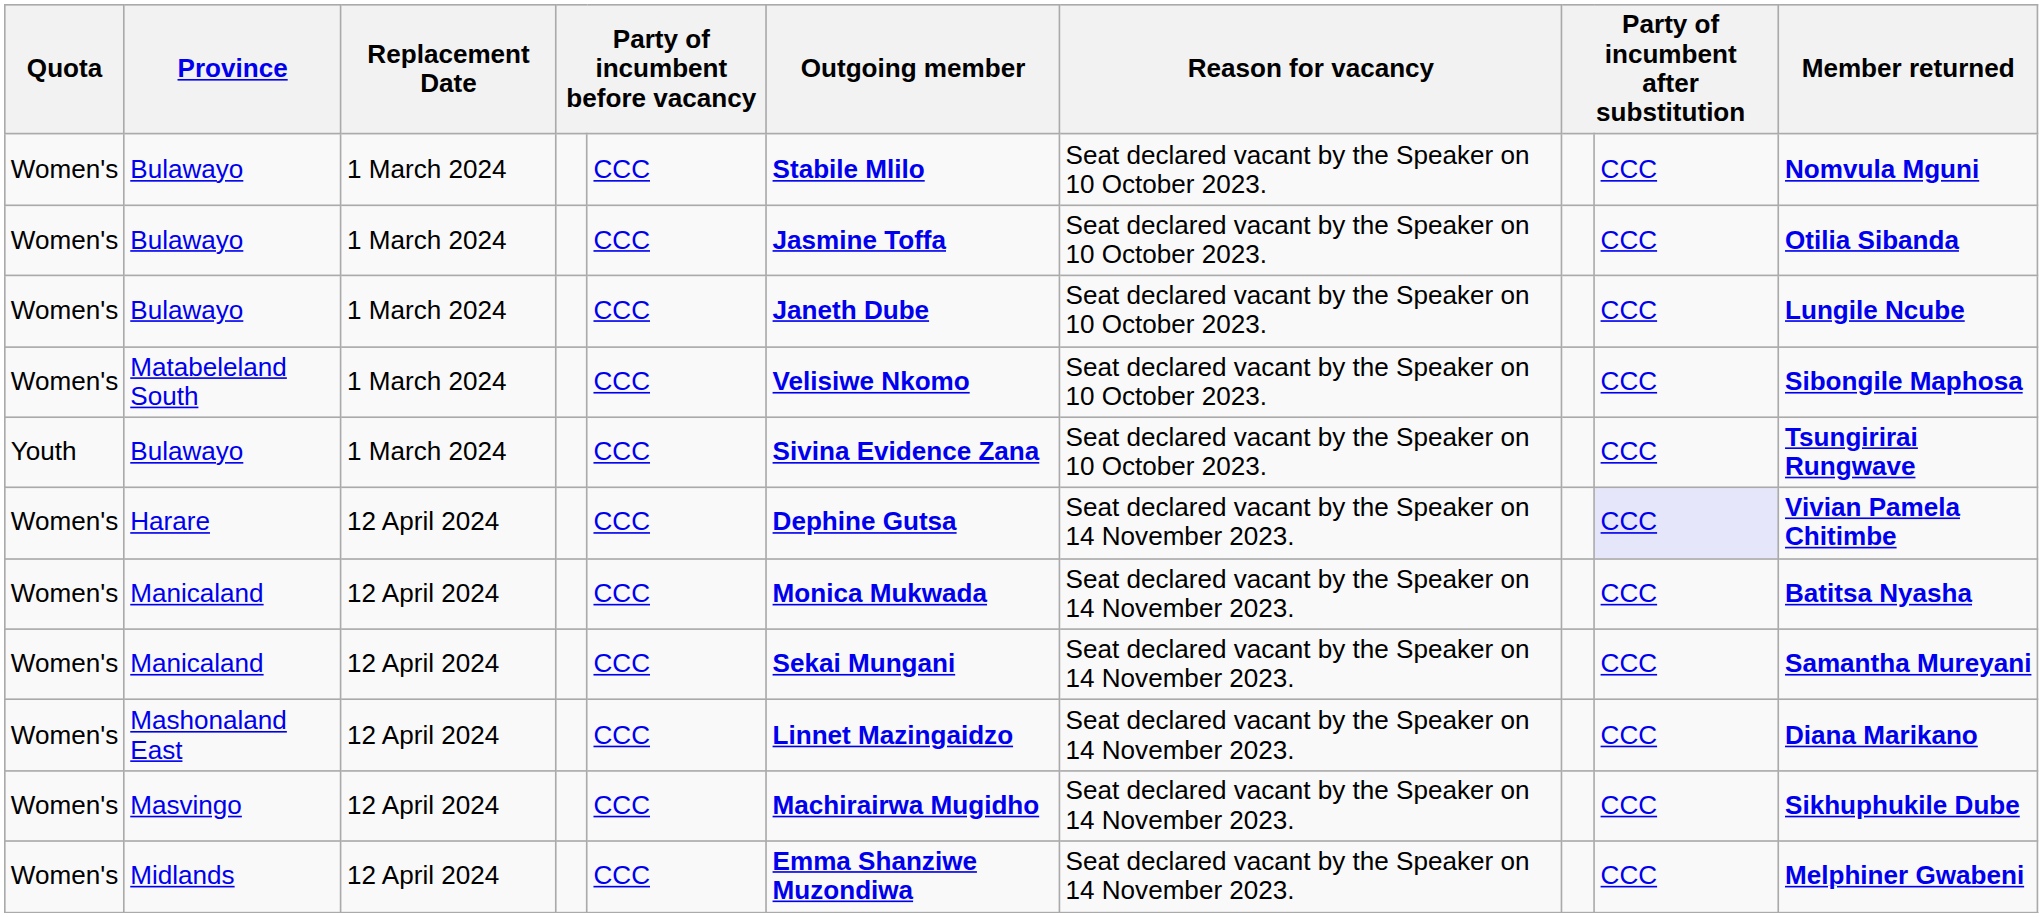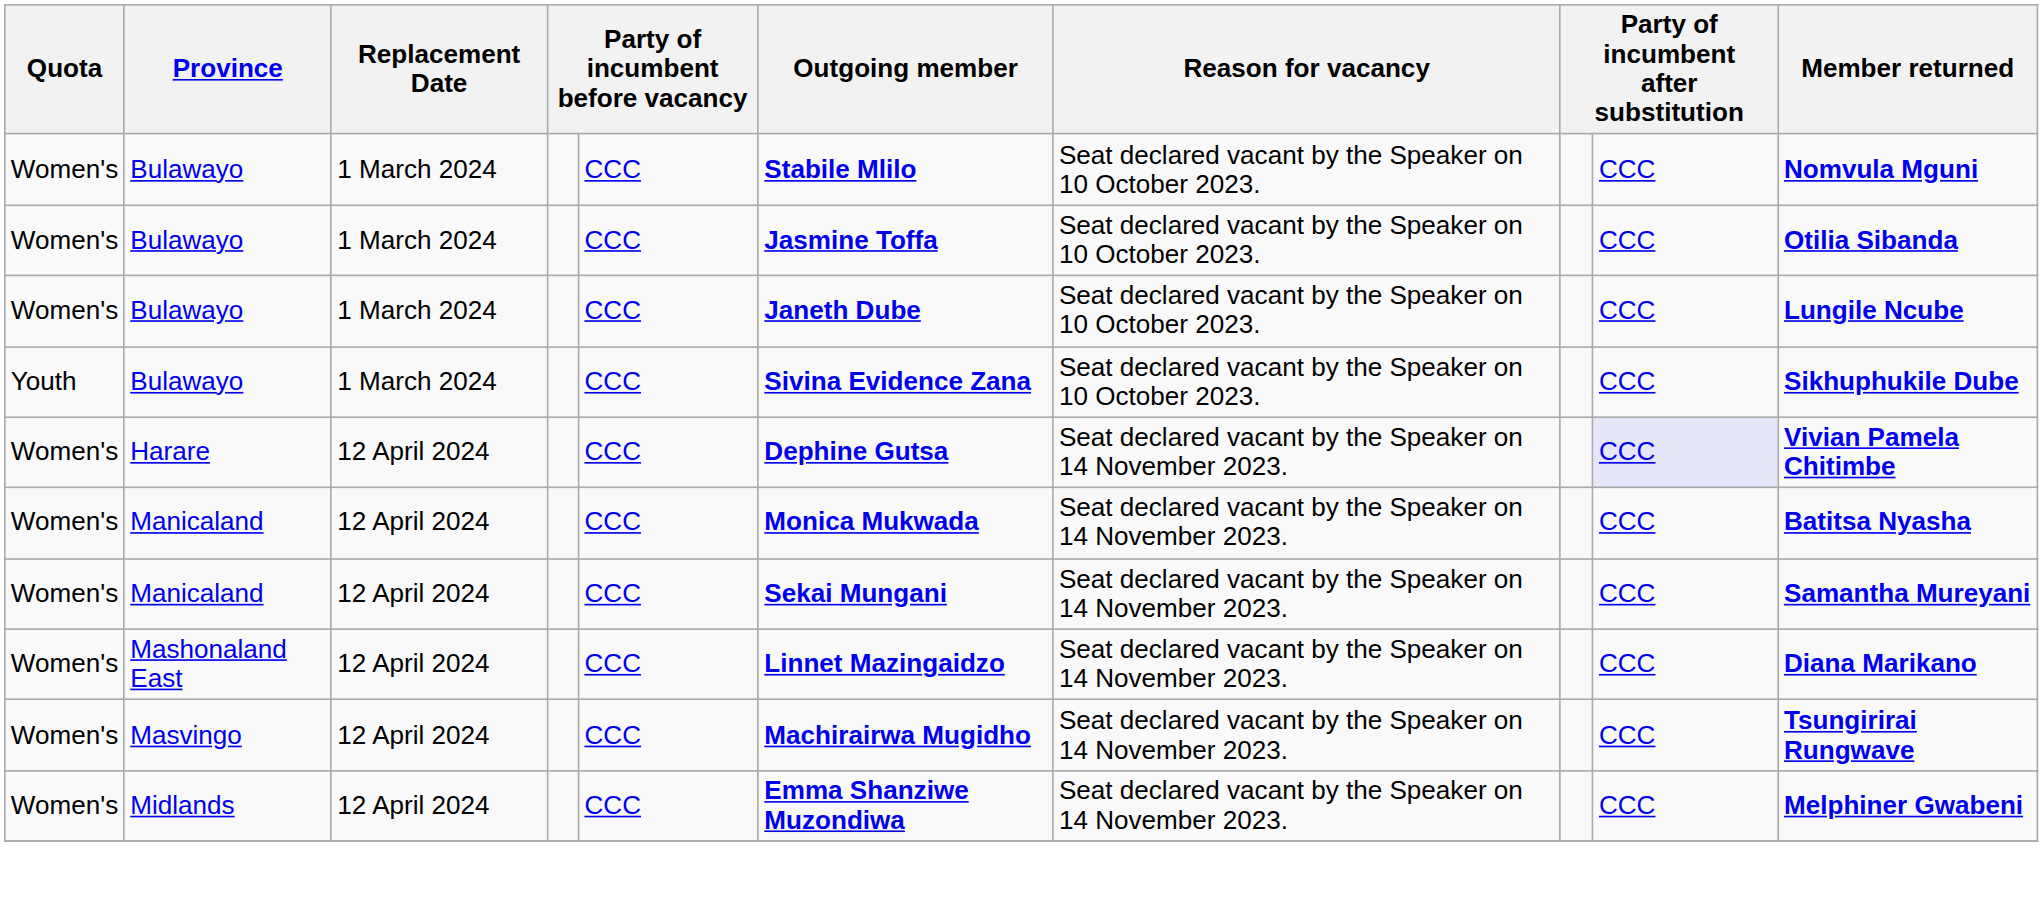- row: Women's | Matabeleland South | 1 March 2024 | CCC | Velisiwe Nkomo | Seat declared vacant by the Speaker on 10 October 2023. | CCC | Sibongile Maphosa
Youth / Bulawayo | Member returned: Tsungirirai Rungwave -> Sikhuphukile Dube
Masvingo | Member returned: Sikhuphukile Dube -> Tsungirirai Rungwave
